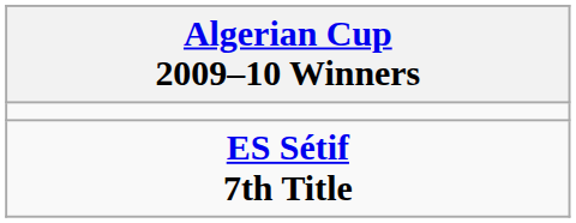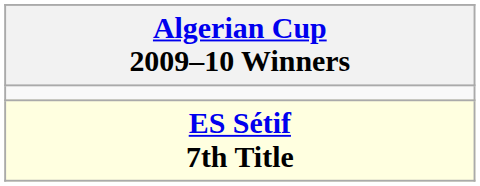row 3 | column 1: no background -> lightyellow background
